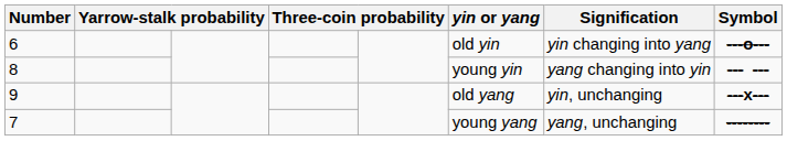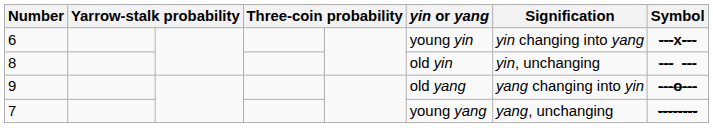6 | yin or yang: old yin -> young yin
6 | Symbol: ---o--- -> ---x---
8 | yin or yang: young yin -> old yin
8 | Signification: yang changing into yin -> yin, unchanging
9 | Signification: yin, unchanging -> yang changing into yin
9 | Symbol: ---x--- -> ---o---
